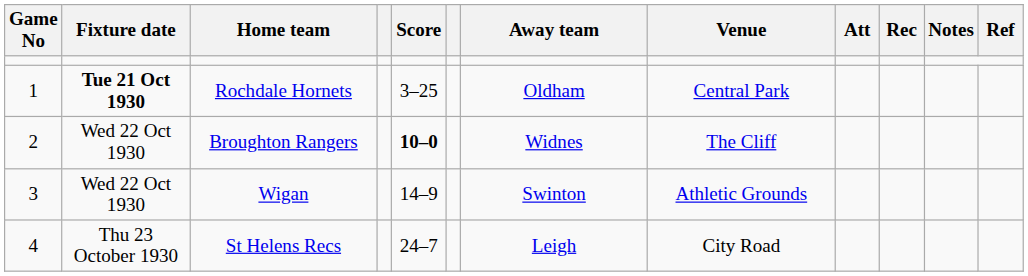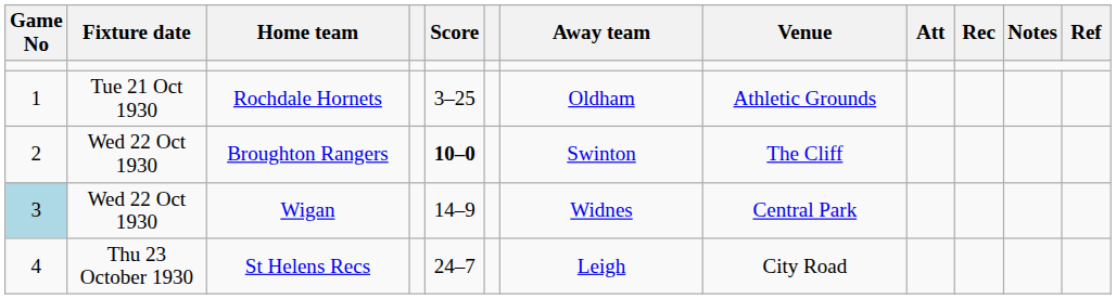Rochdale Hornets | Fixture date: bold -> normal
Rochdale Hornets | Venue: Central Park -> Athletic Grounds
Broughton Rangers | Away team: Widnes -> Swinton
Wigan | Game No: no background -> lightblue background
Wigan | Away team: Swinton -> Widnes
Wigan | Venue: Athletic Grounds -> Central Park
